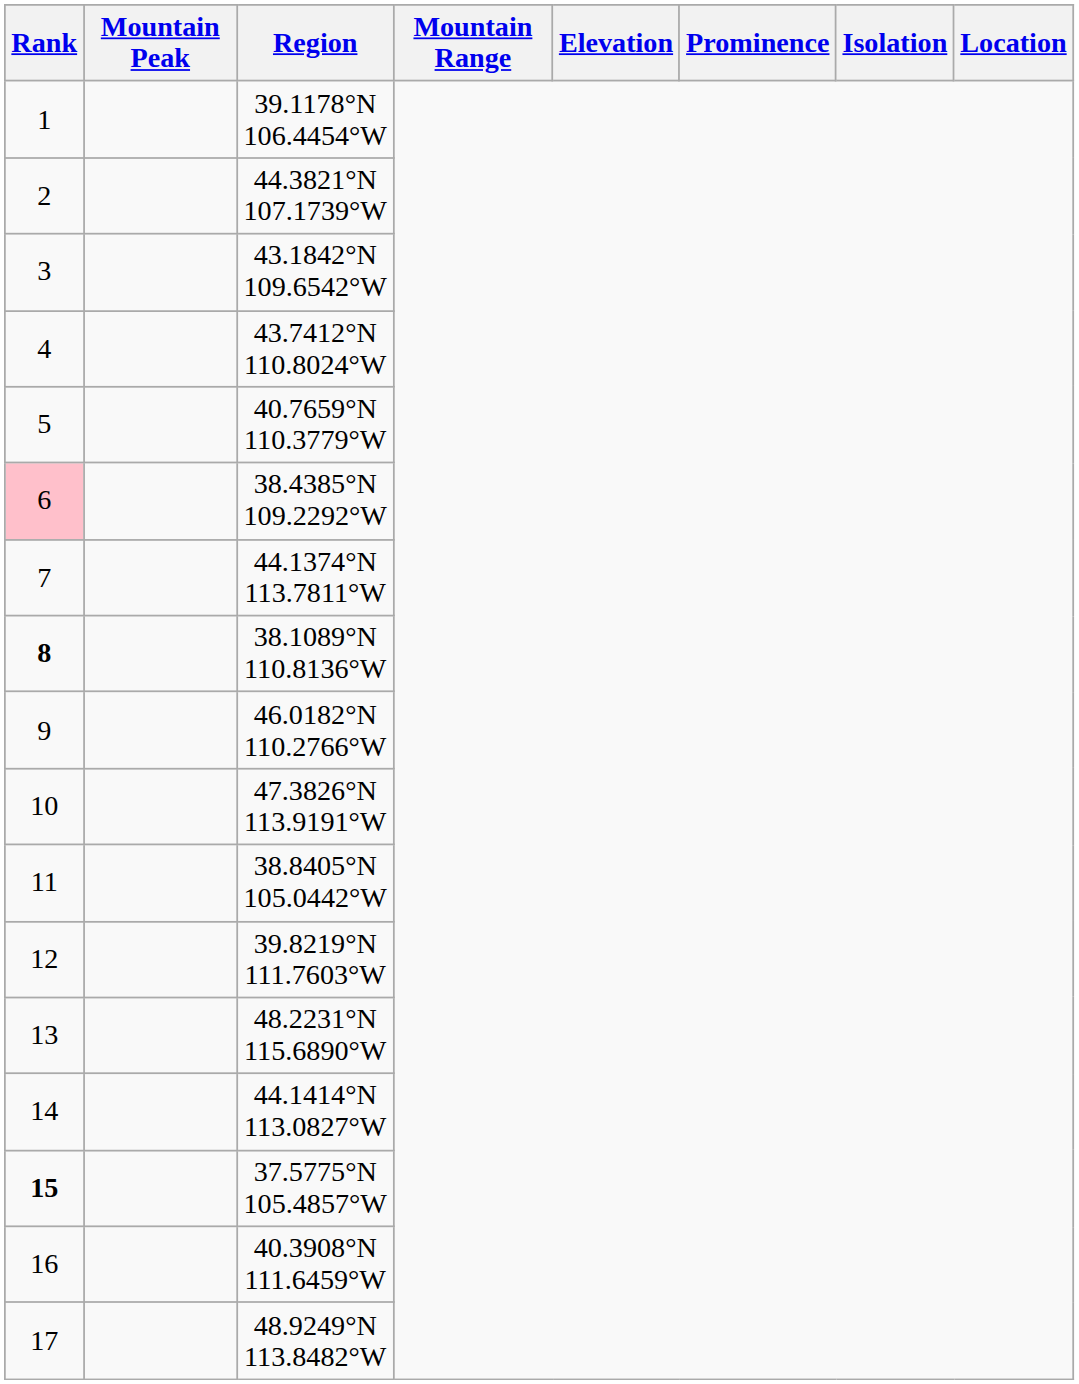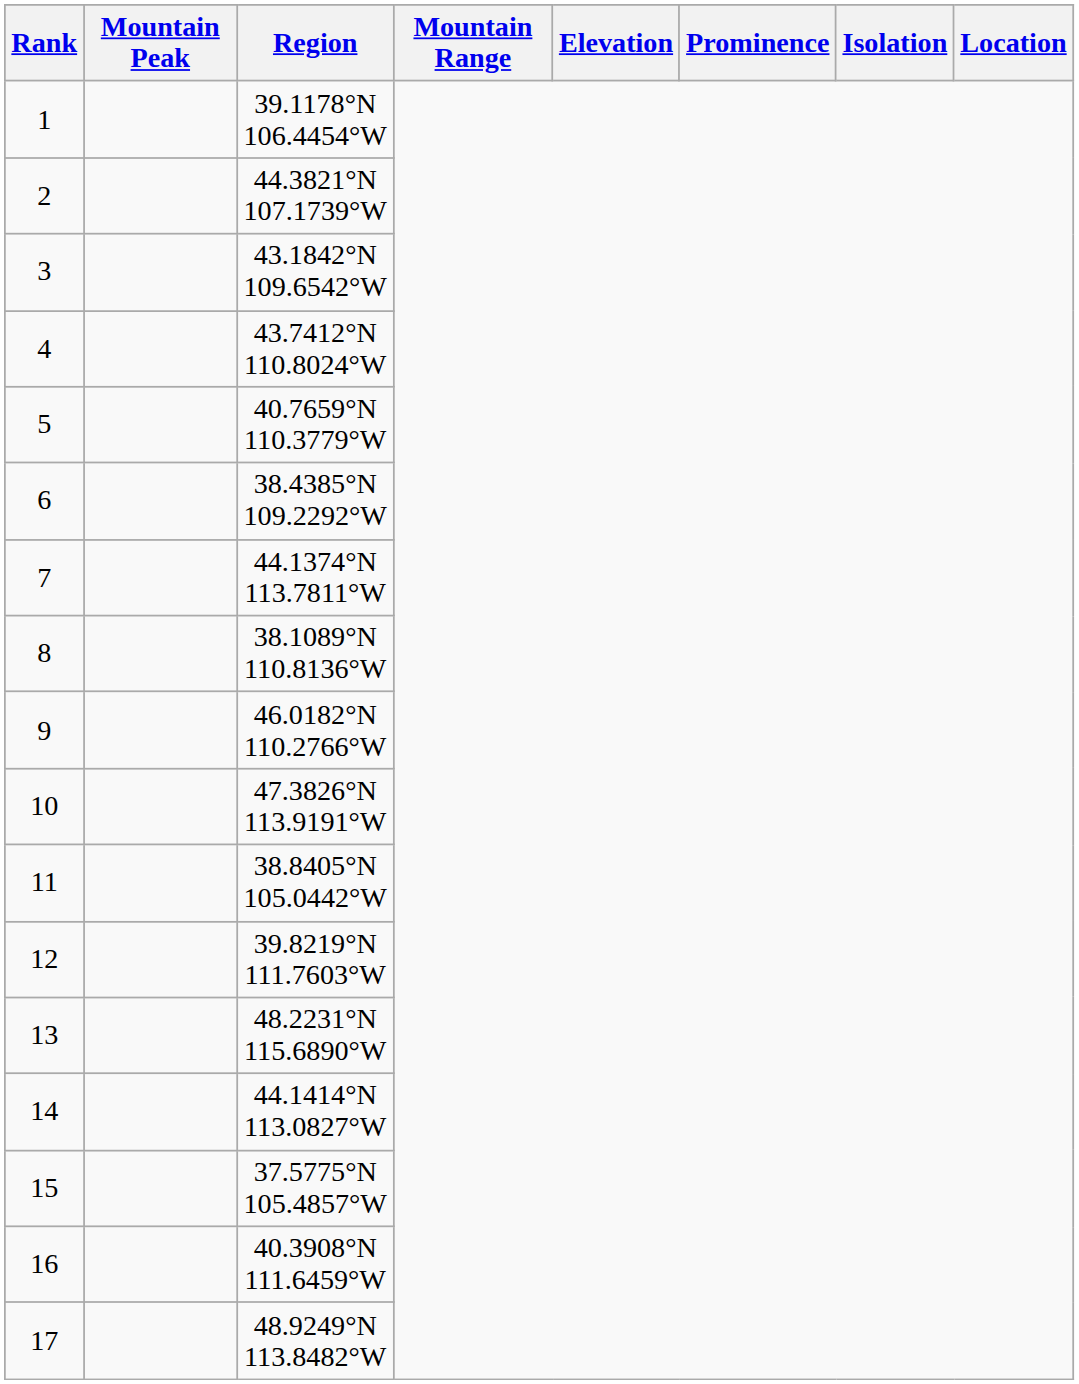38.4385°N 109.2292°W | Rank: pink background -> no background
38.1089°N 110.8136°W | Rank: bold -> normal
37.5775°N 105.4857°W | Rank: bold -> normal
